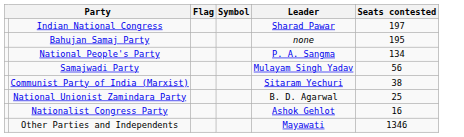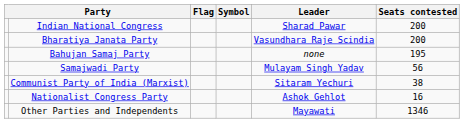Indian National Congress | Seats contested: 197 -> 200
+ row: Bharatiya Janata Party | Vasundhara Raje Scindia | 200
- row: National People's Party | P. A. Sangma | 134
- row: National Unionist Zamindara Party | B. D. Agarwal | 25
